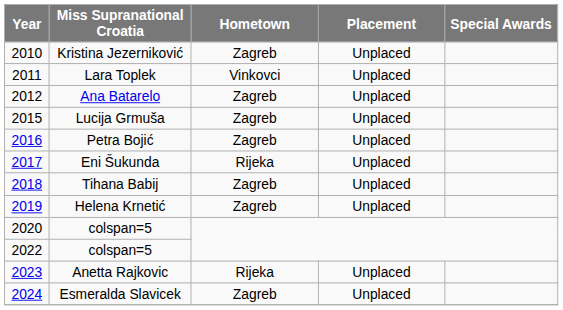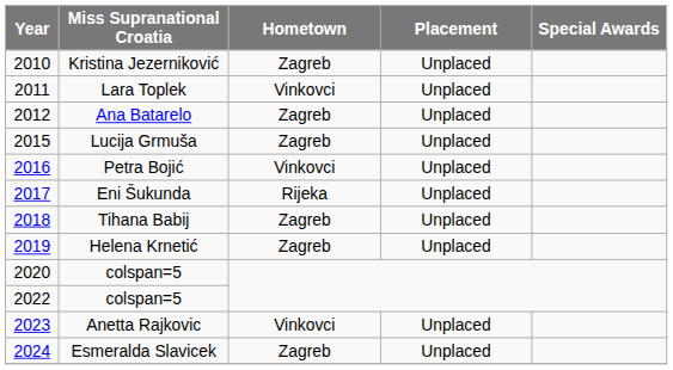Petra Bojić | Hometown: Zagreb -> Vinkovci
Anetta Rajkovic | Hometown: Rijeka -> Vinkovci
